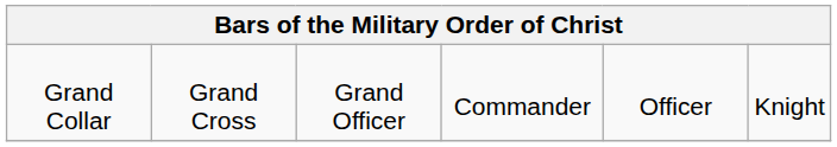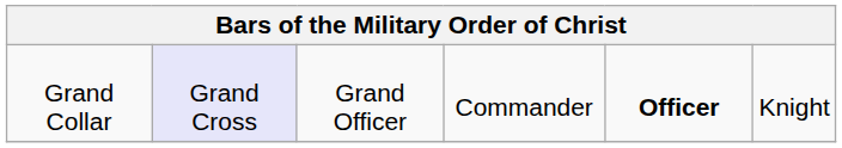Grand Collar | column 2: no background -> lavender background
Grand Collar | column 5: normal -> bold
